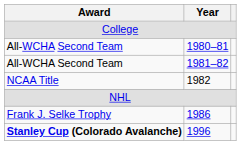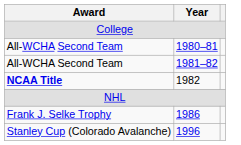1982 | Award: normal -> bold
1996 | Award: bold -> normal
